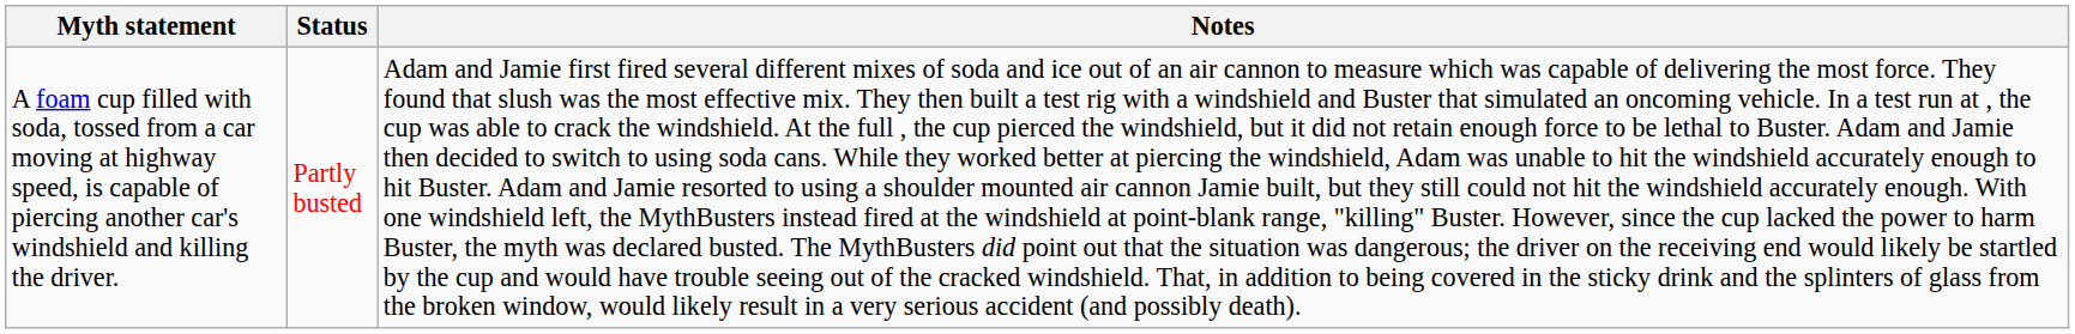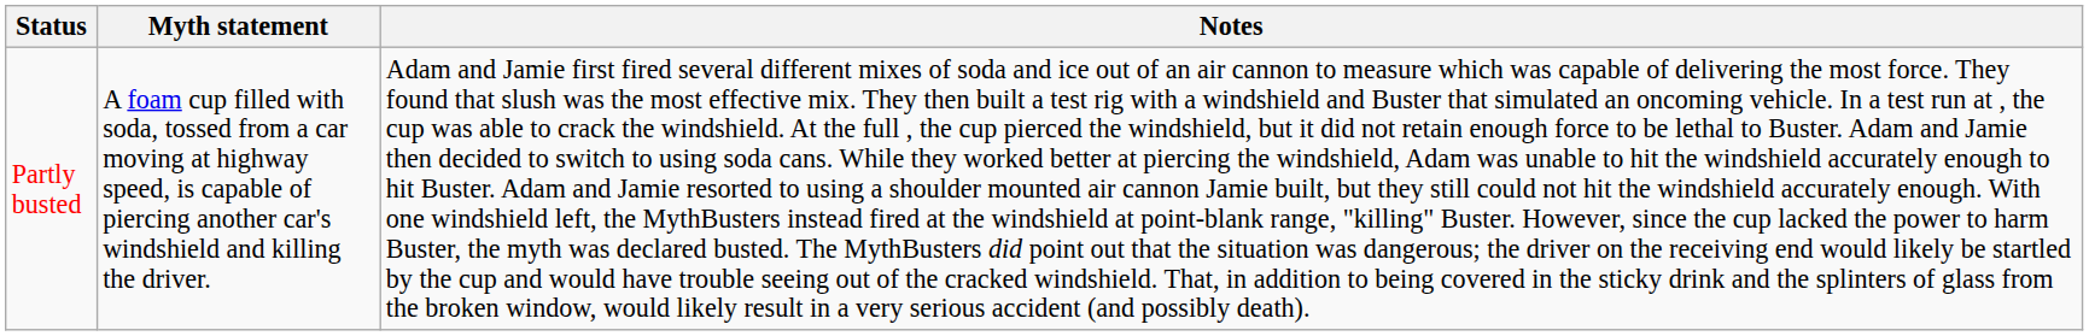columns swapped: Myth statement <-> Status
